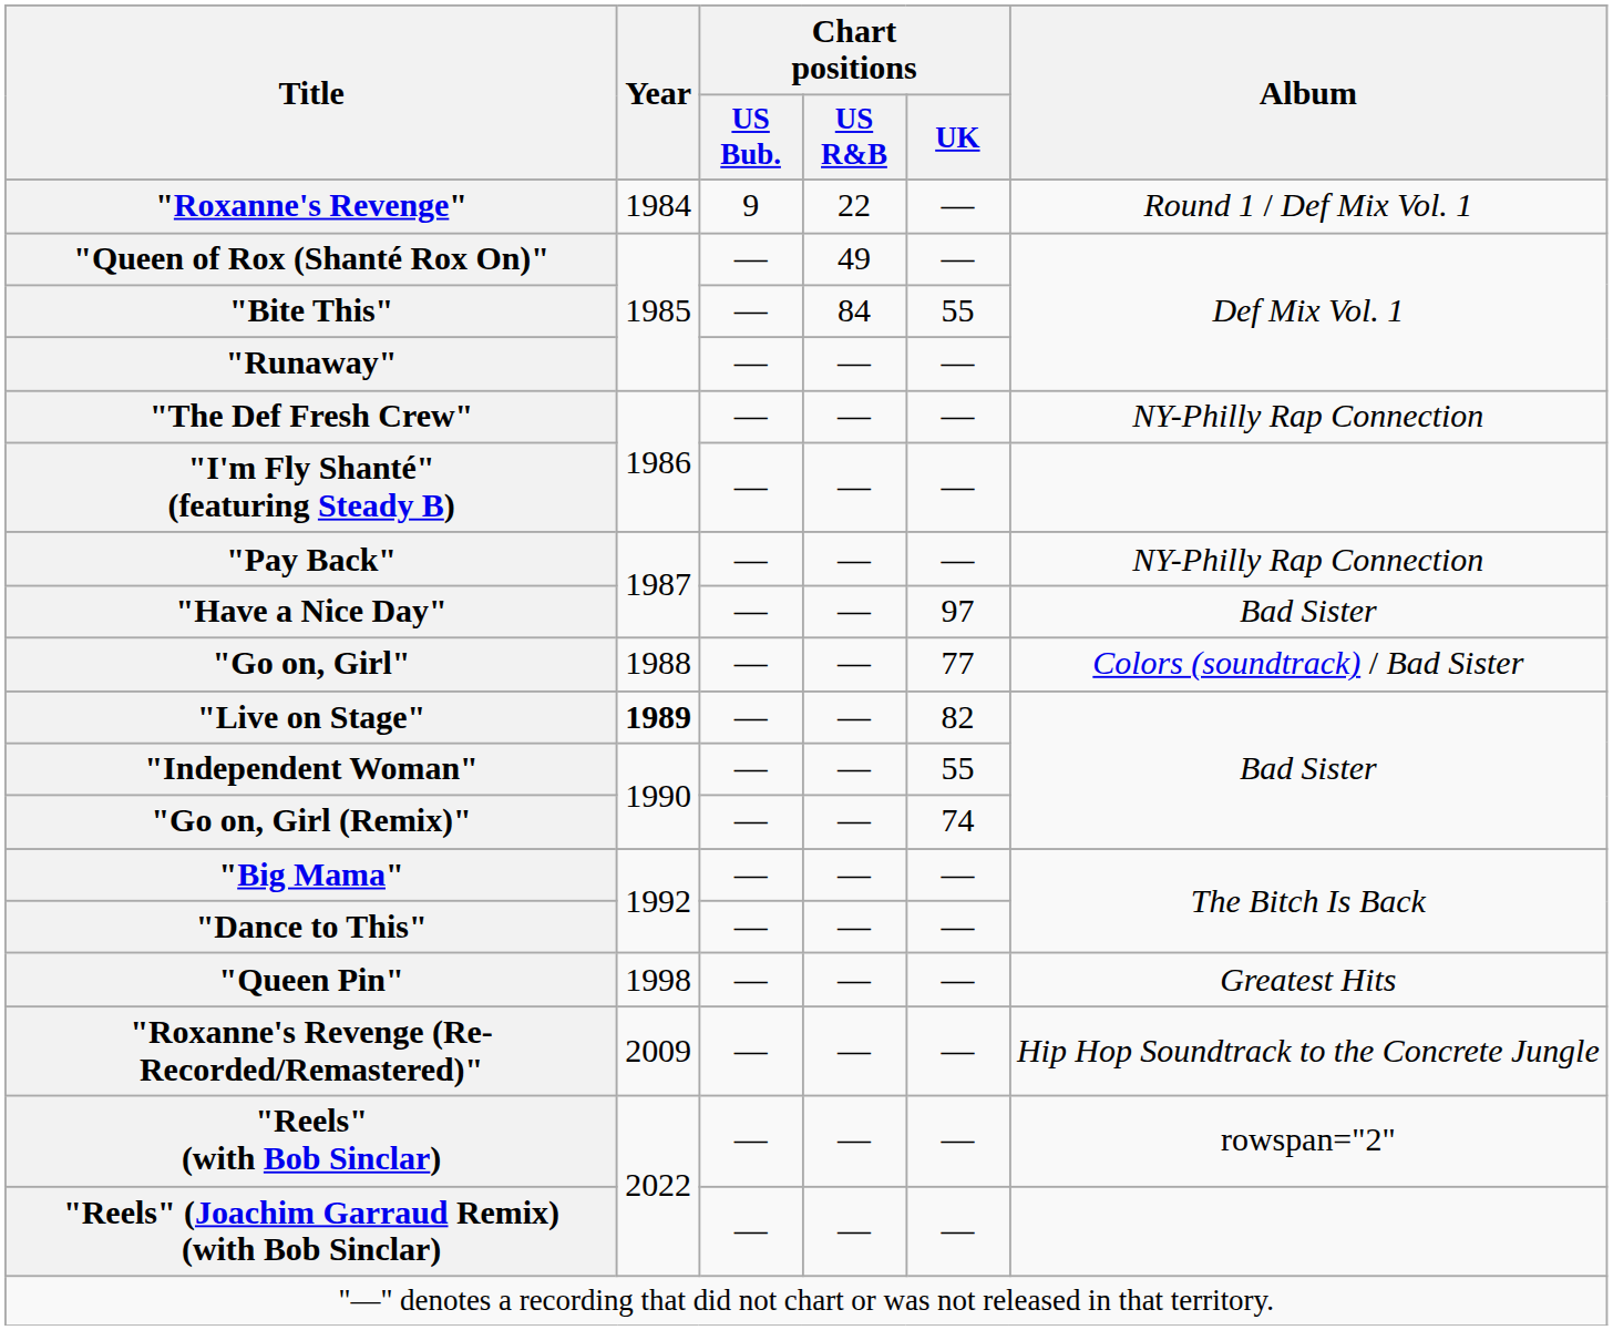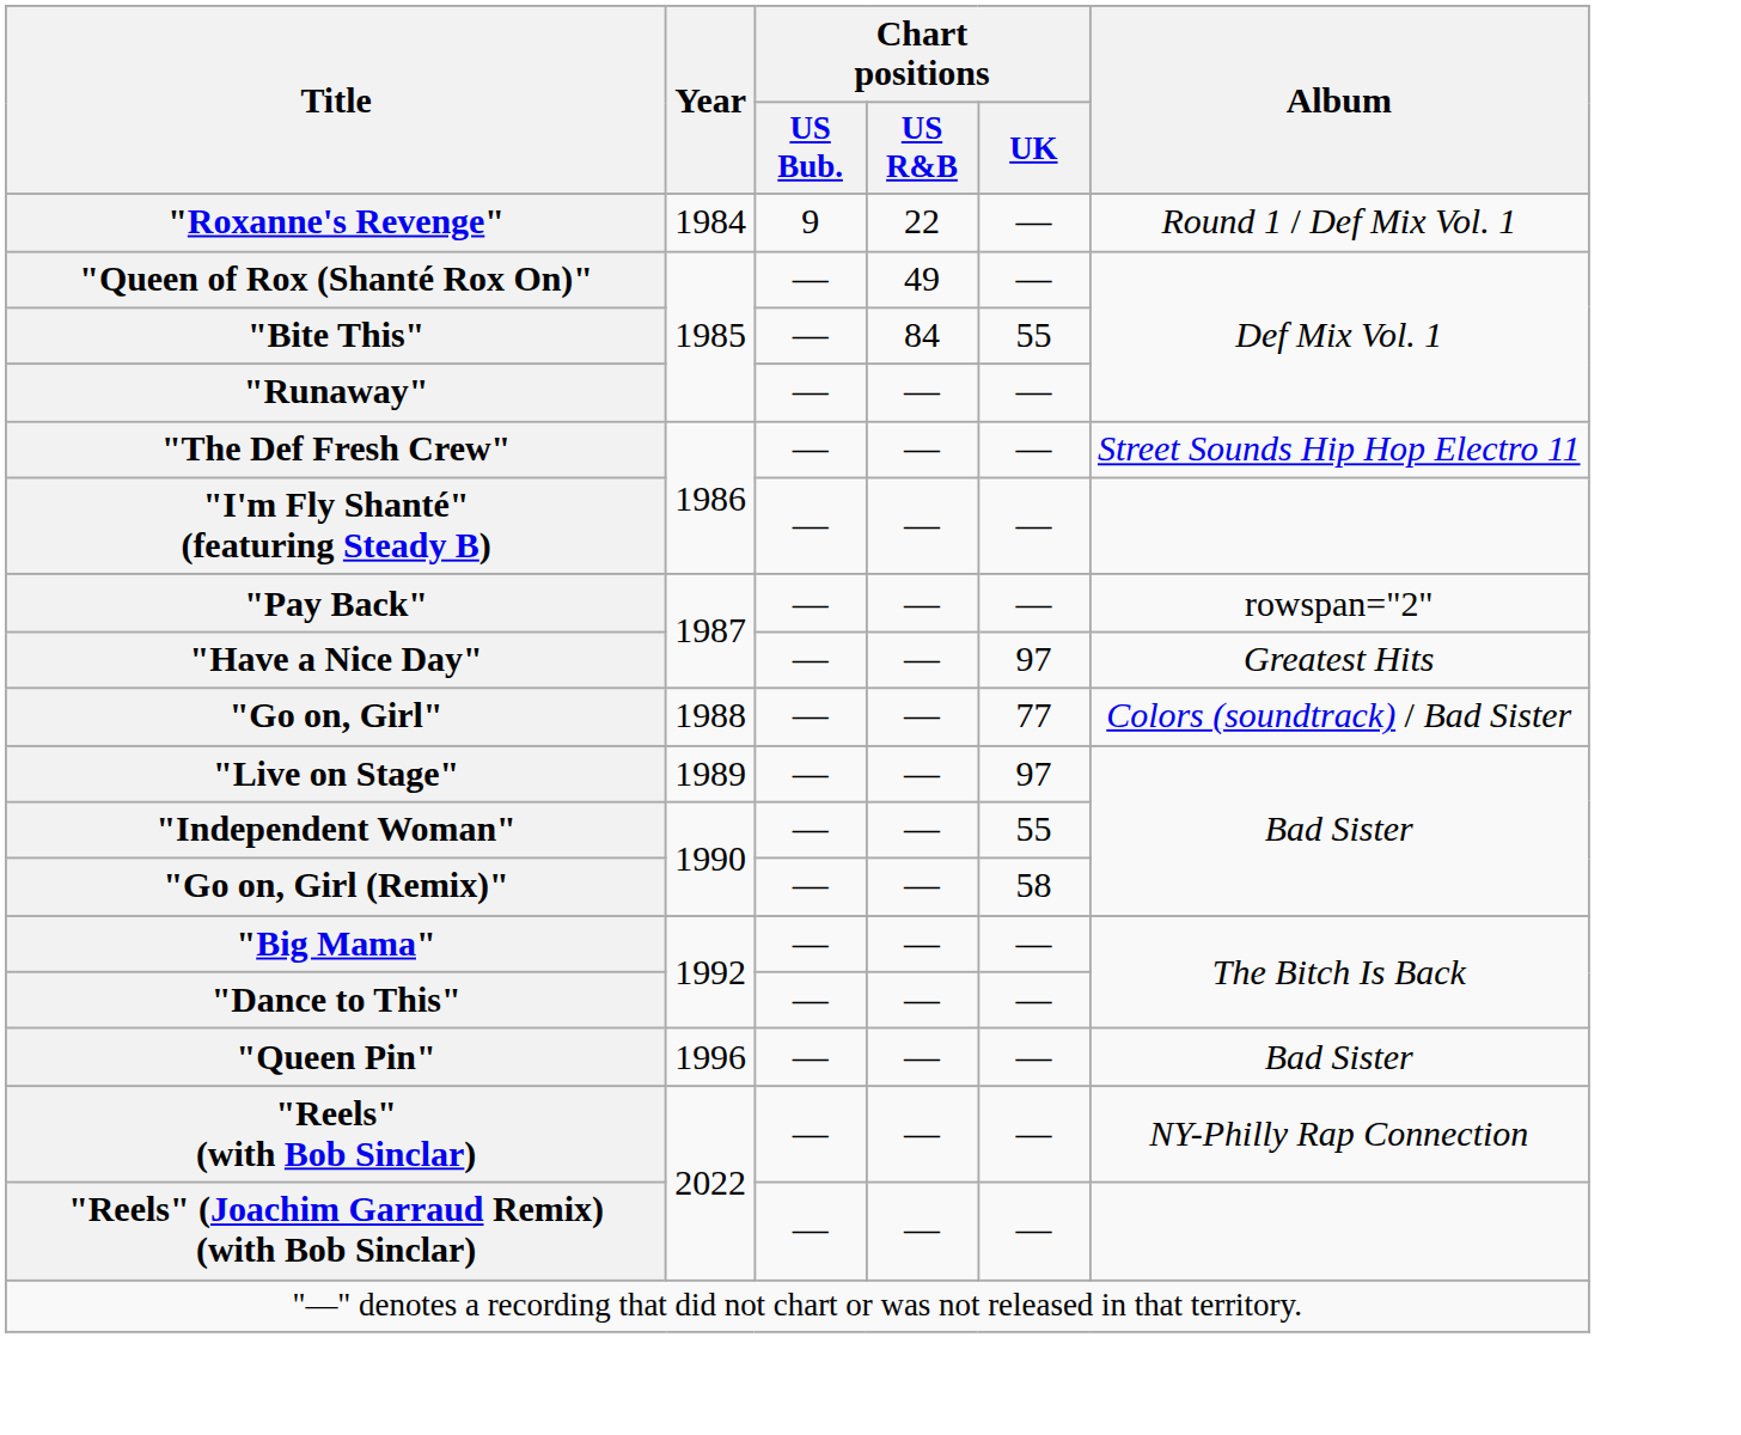"The Def Fresh Crew" | Album: NY-Philly Rap Connection -> Street Sounds Hip Hop Electro 11
"Pay Back" | Album: NY-Philly Rap Connection -> rowspan="2"
"Have a Nice Day" | Album: Bad Sister -> Greatest Hits
"Live on Stage" | Year: bold -> normal
"Live on Stage" | Chart positions / UK: 82 -> 97
"Go on, Girl (Remix)" | Chart positions / UK: 74 -> 58
"Queen Pin" | Year: 1998 -> 1996
"Queen Pin" | Album: Greatest Hits -> Bad Sister
- row: "Roxanne's Revenge (Re-Recorded/Remastered)" | 2009 | — | — | — | Hip Hop Soundtrack to the Concrete Jungle
"Reels" (with Bob Sinclar) | Album: rowspan="2" -> NY-Philly Rap Connection
